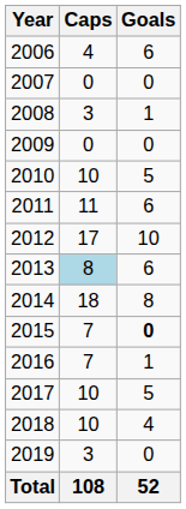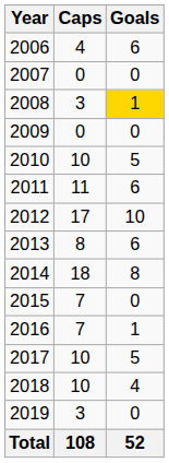2008 | Goals: no background -> gold background
2013 | Caps: lightblue background -> no background
2015 | Goals: bold -> normal
